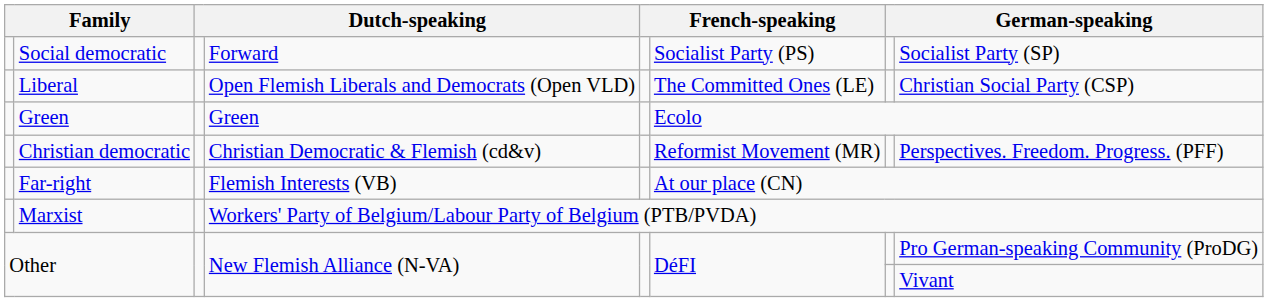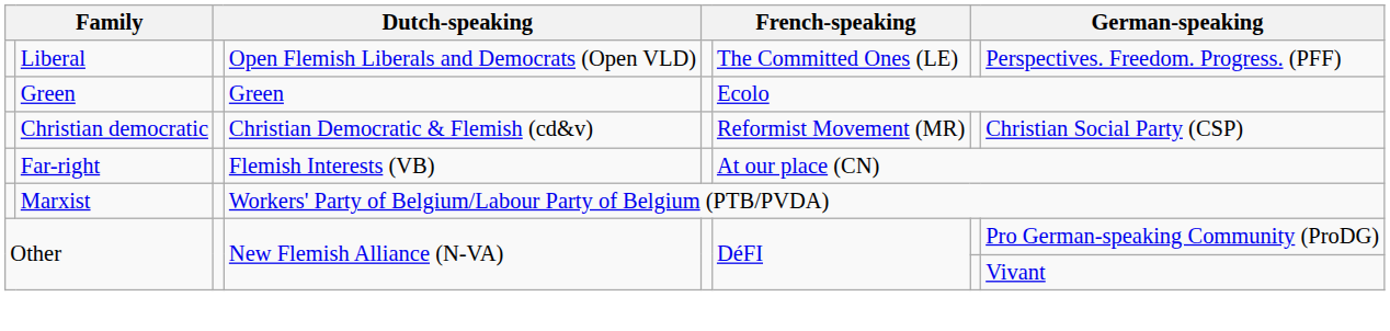- row: Social democratic | Forward | Socialist Party (PS) | Socialist Party (SP)
Liberal | column 8: Christian Social Party (CSP) -> Perspectives. Freedom. Progress. (PFF)
Christian democratic | column 8: Perspectives. Freedom. Progress. (PFF) -> Christian Social Party (CSP)
